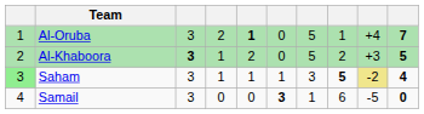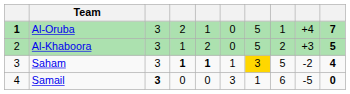Al-Oruba | column 1: normal -> bold
Al-Oruba | column 5: bold -> normal
Al-Khaboora | column 3: bold -> normal
Saham | column 1: lightgreen background -> no background
Saham | column 4: normal -> bold
Saham | column 5: normal -> bold
Saham | column 7: no background -> gold background
Saham | column 8: bold -> normal
Saham | column 9: khaki background -> no background
Samail | column 3: normal -> bold
Samail | column 6: bold -> normal
